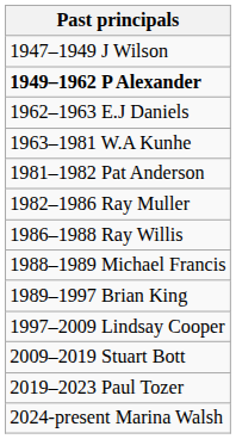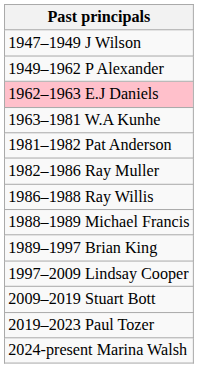row 3 | column 1: bold -> normal
row 4 | column 1: no background -> pink background
